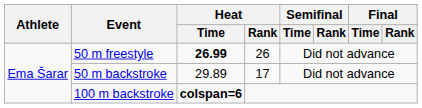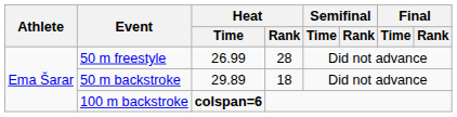50 m freestyle | Heat / Time: bold -> normal
50 m freestyle | Heat / Rank: 26 -> 28
50 m backstroke | Heat / Rank: 17 -> 18
